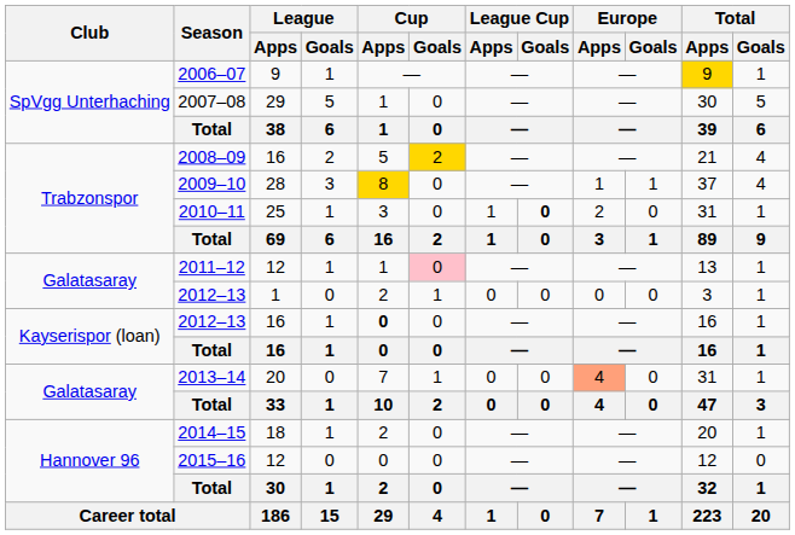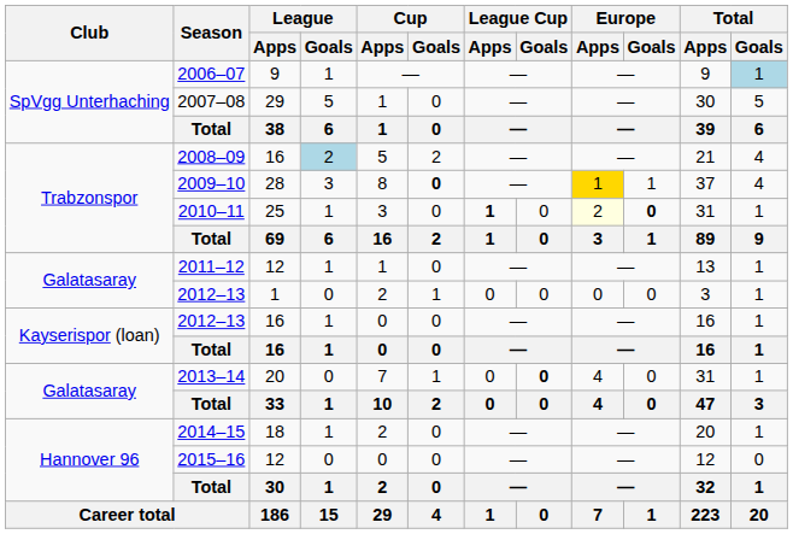2006–07 | Total / Apps: gold background -> no background
2006–07 | Total / Goals: no background -> lightblue background
2008–09 | League / Goals: no background -> lightblue background
2008–09 | Cup / Goals: gold background -> no background
2009–10 | Cup / Apps: gold background -> no background
2009–10 | Cup / Goals: normal -> bold
2009–10 | Europe / Apps: no background -> gold background
2010–11 | League Cup / Apps: normal -> bold
2010–11 | League Cup / Goals: bold -> normal
2010–11 | Europe / Apps: no background -> lightyellow background
2010–11 | Europe / Goals: normal -> bold
2011–12 | Cup / Goals: pink background -> no background
2012–13 / 16 | Cup / Apps: bold -> normal
2013–14 | League Cup / Goals: normal -> bold
2013–14 | Europe / Apps: lightsalmon background -> no background
